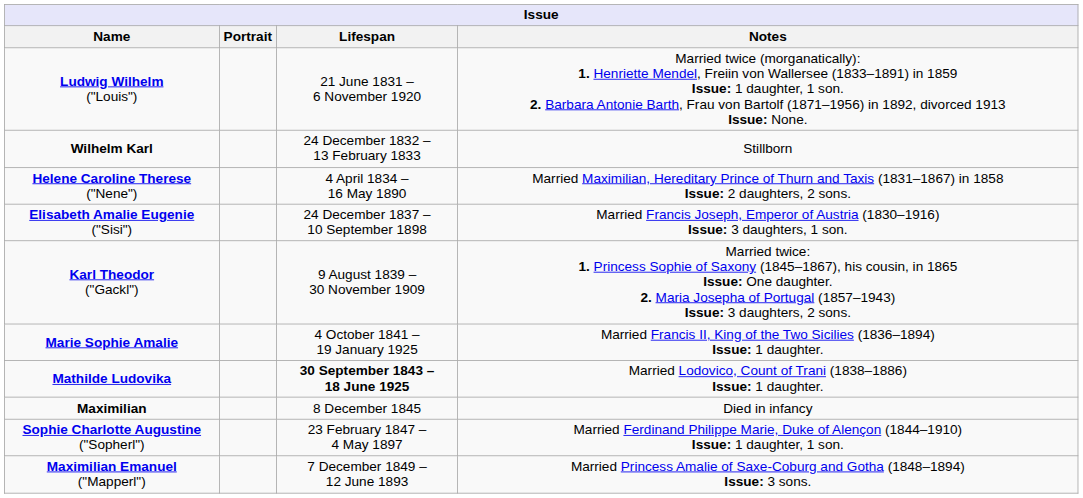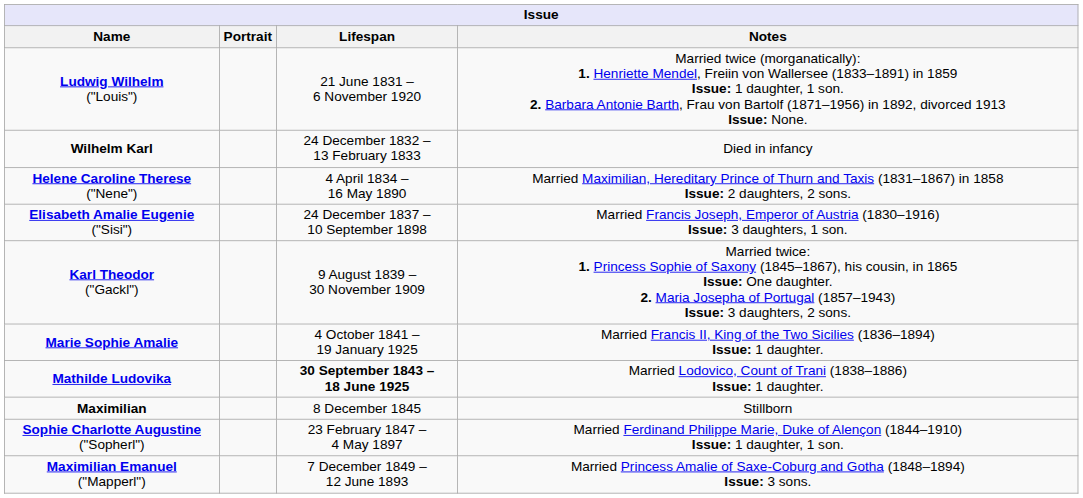Wilhelm Karl | Notes: Stillborn -> Died in infancy
Maximilian | Notes: Died in infancy -> Stillborn
